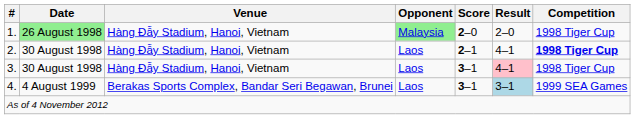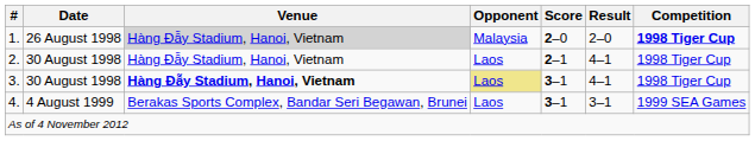1. | Date: lightgreen background -> no background
1. | Venue: no background -> lightgrey background
1. | Opponent: lightgreen background -> no background
1. | Competition: normal -> bold
2. | Competition: bold -> normal
3. | Venue: normal -> bold
3. | Opponent: no background -> khaki background
3. | Result: pink background -> no background
4. | Result: lightblue background -> no background
